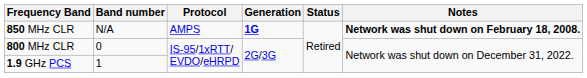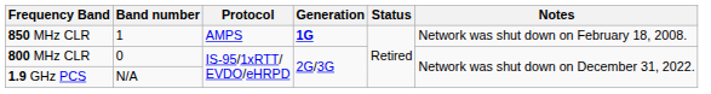850 MHz CLR | Band number: N/A -> 1
850 MHz CLR | Notes: bold -> normal
1.9 GHz PCS | Band number: 1 -> N/A
